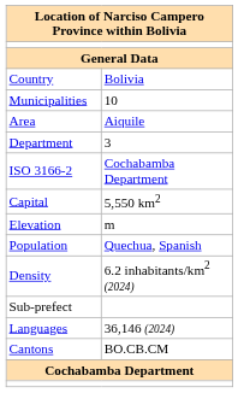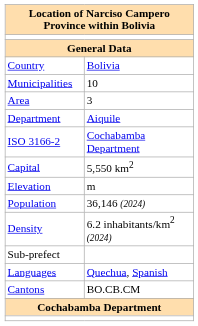row 6 | column 2: Aiquile -> 3
row 7 | column 2: 3 -> Aiquile
row 11 | column 2: Quechua, Spanish -> 36,146 (2024)
row 14 | column 2: 36,146 (2024) -> Quechua, Spanish
